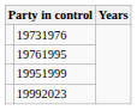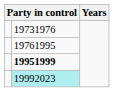19951999 | column 2: normal -> bold
19992023 | column 2: no background -> paleturquoise background
